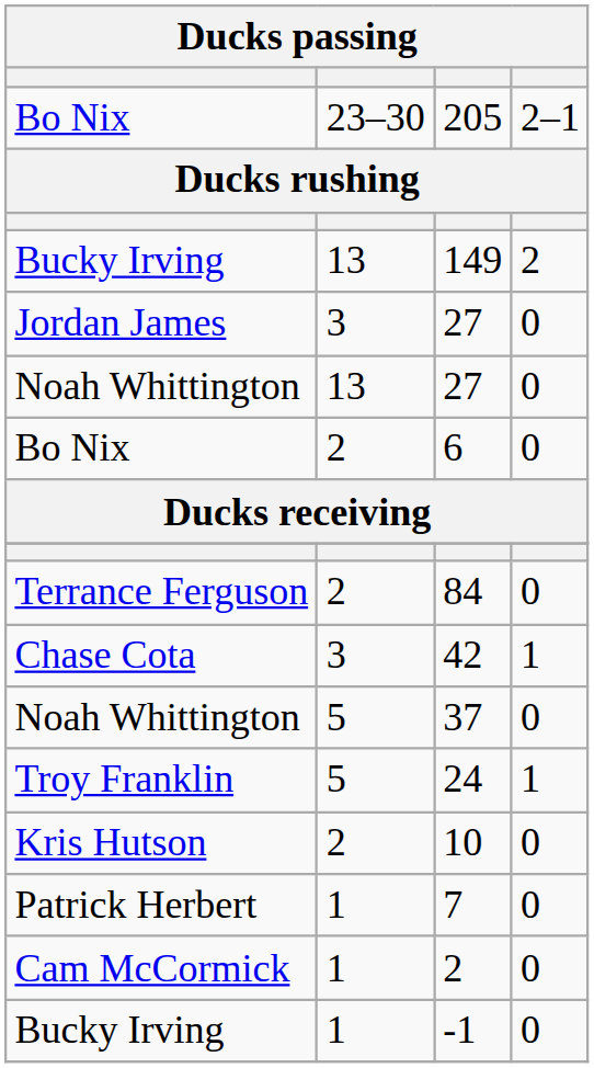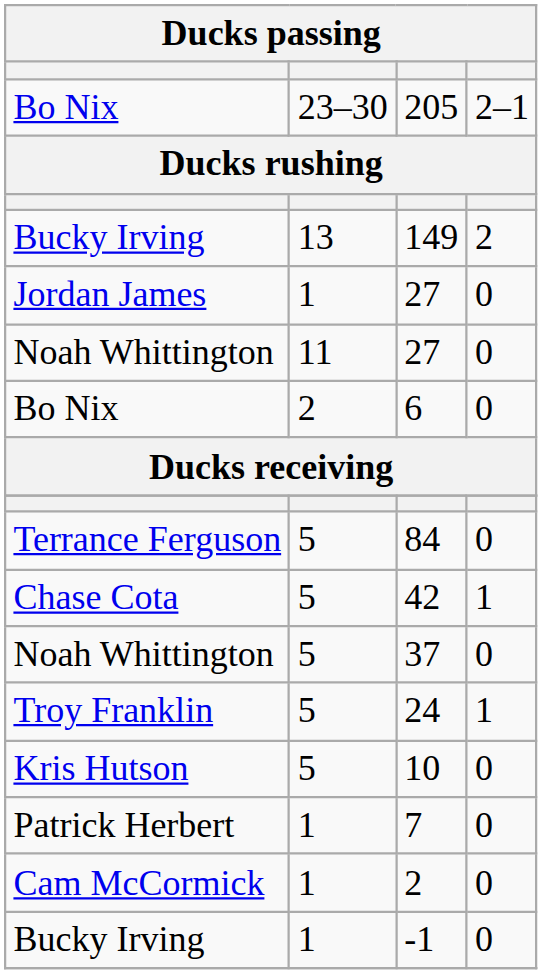Jordan James / 27 | column 2: 3 -> 1
Noah Whittington / 27 | column 2: 13 -> 11
84 | column 2: 2 -> 5
42 | column 2: 3 -> 5
10 | column 2: 2 -> 5
